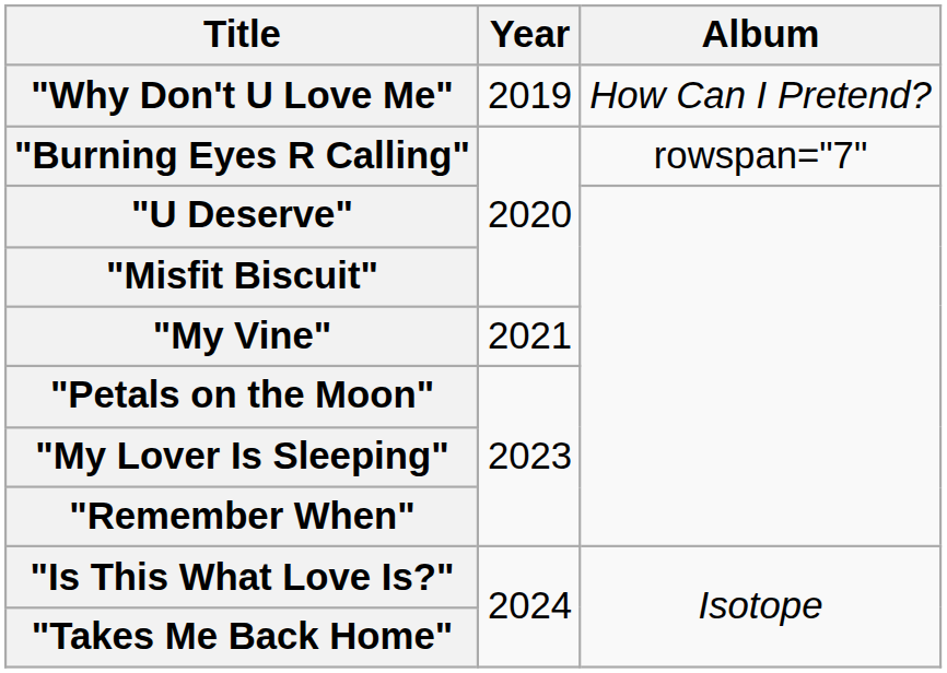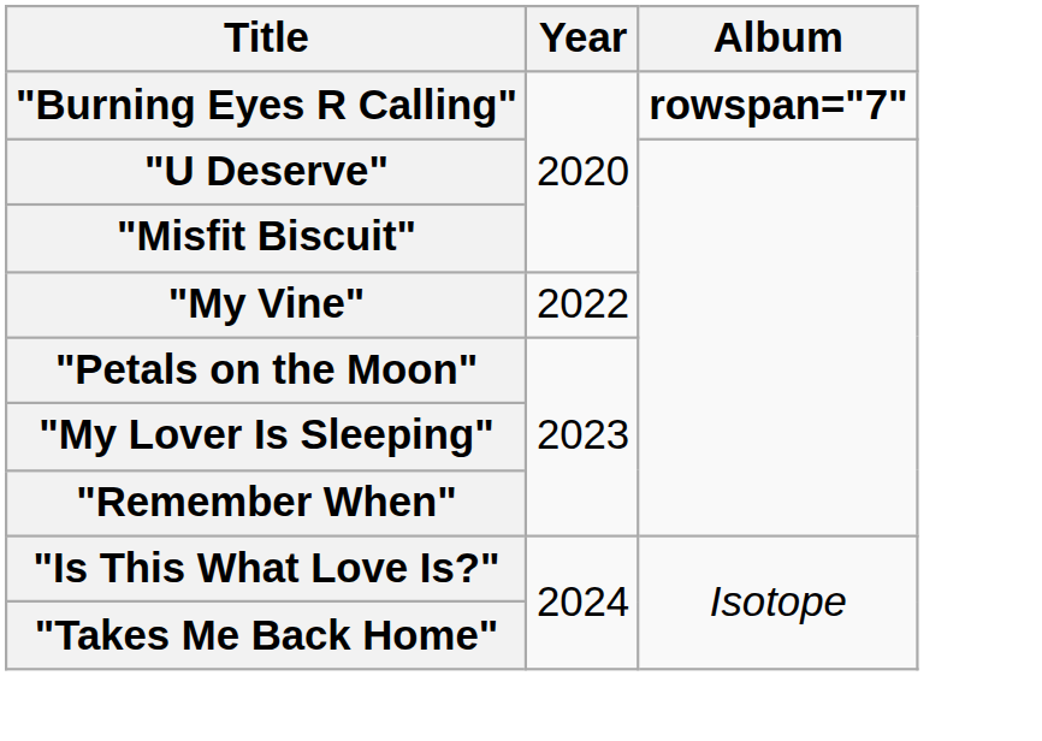- row: "Why Don't U Love Me" | 2019 | How Can I Pretend?
"Burning Eyes R Calling" | Album: normal -> bold
"My Vine" | Year: 2021 -> 2022
